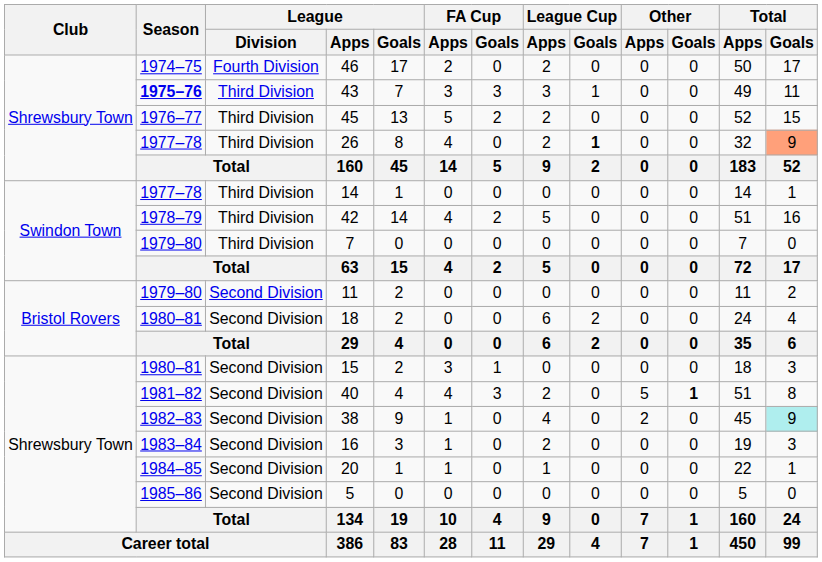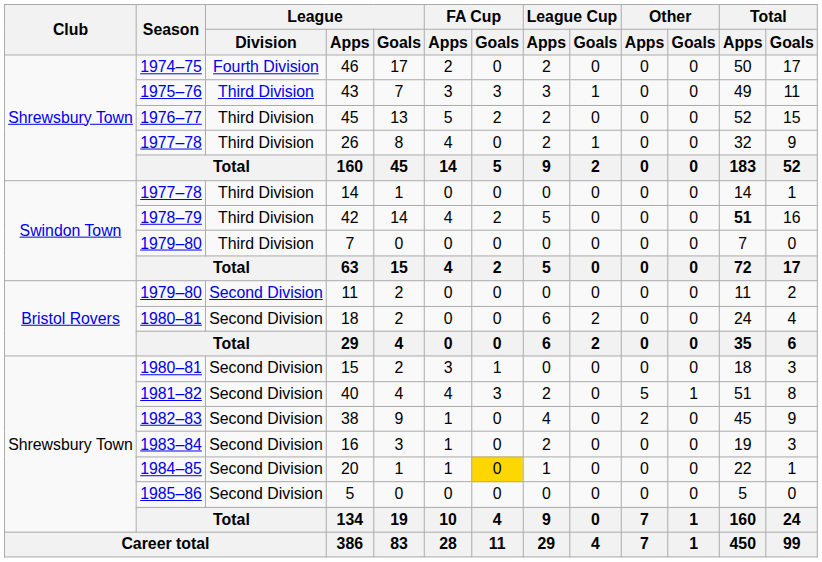43 | Season: bold -> normal
26 | League Cup / Goals: bold -> normal
26 | Total / Goals: lightsalmon background -> no background
42 | Total / Apps: normal -> bold
40 | Other / Goals: bold -> normal
38 | Total / Goals: paleturquoise background -> no background
20 | FA Cup / Goals: no background -> gold background
